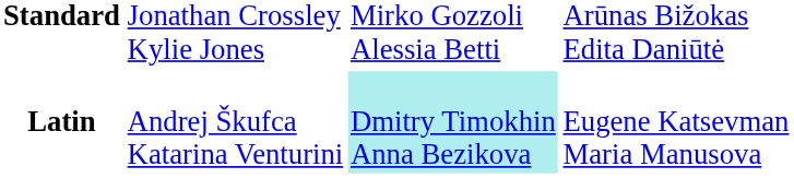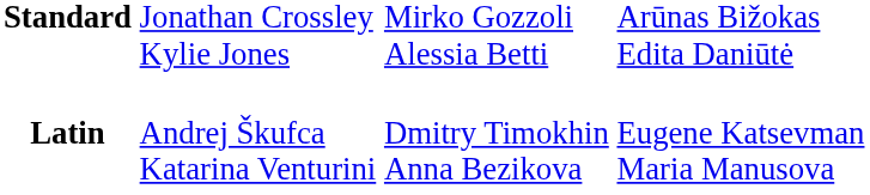Latin | column 3: paleturquoise background -> no background
